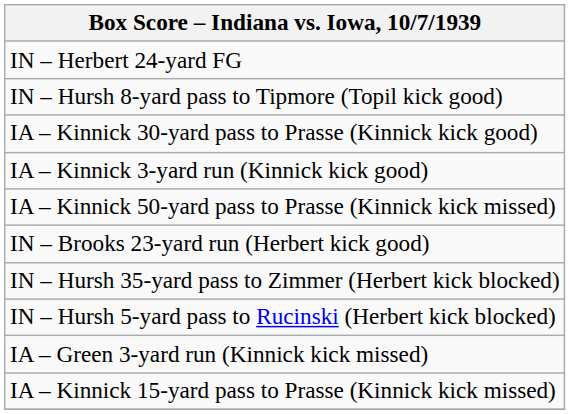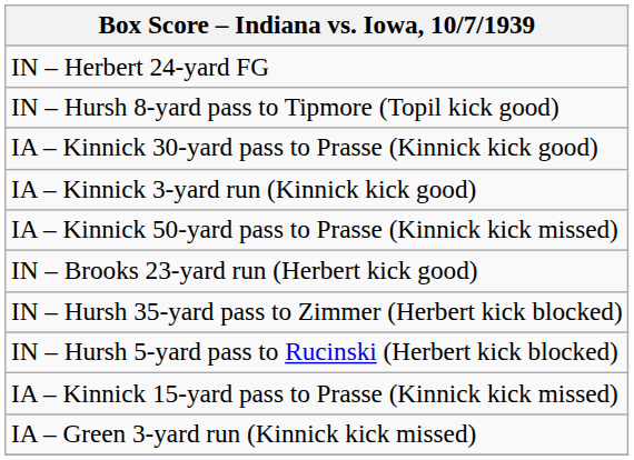row 10 | column 1: IA – Green 3-yard run (Kinnick kick missed) -> IA – Kinnick 15-yard pass to Prasse (Kinnick kick missed)
row 11 | column 1: IA – Kinnick 15-yard pass to Prasse (Kinnick kick missed) -> IA – Green 3-yard run (Kinnick kick missed)
